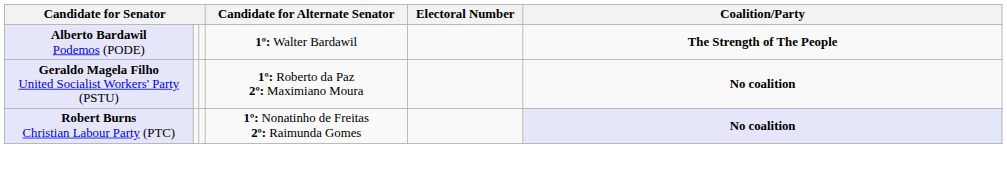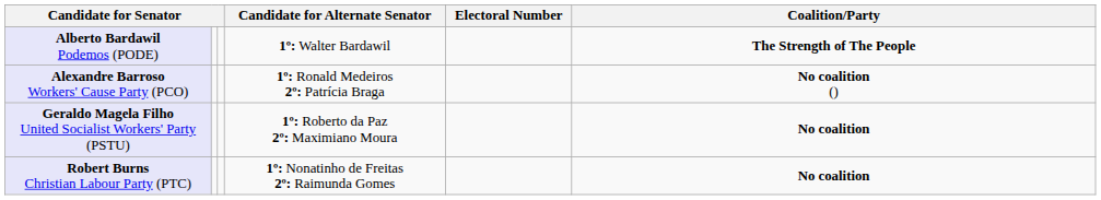+ row: Alexandre Barroso Workers' Cause Party (PCO) | 1º: Ronald Medeiros 2º: Patrícia Braga | No coalition ()
Robert Burns Christian Labour Party (PTC) | Coalition/Party: lavender background -> no background
